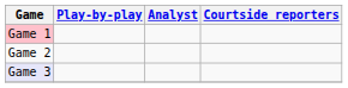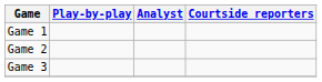Game 1 | Game: pink background -> no background
Game 3 | Game: lavender background -> no background
